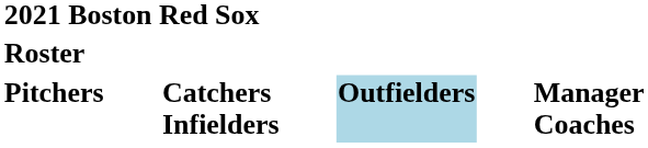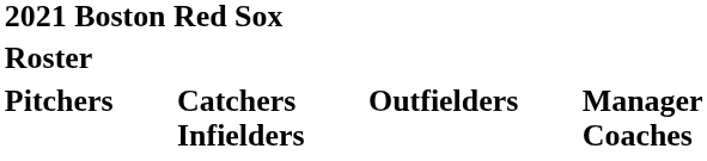Pitchers | column 3: lightblue background -> no background
